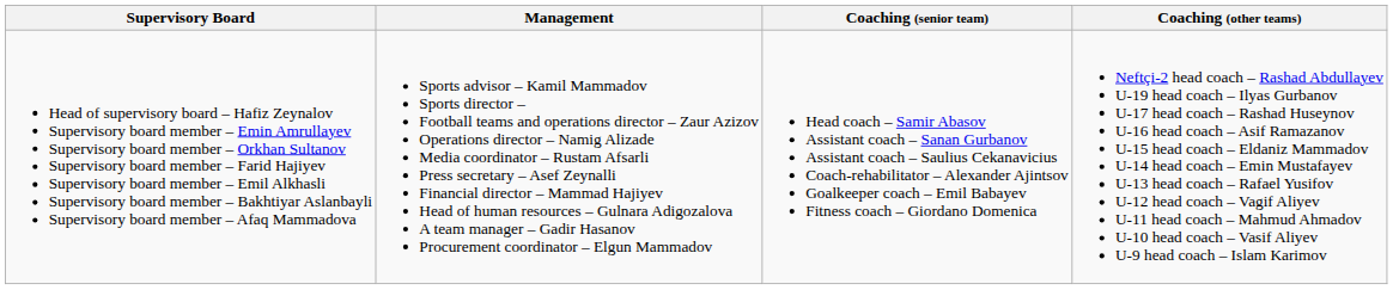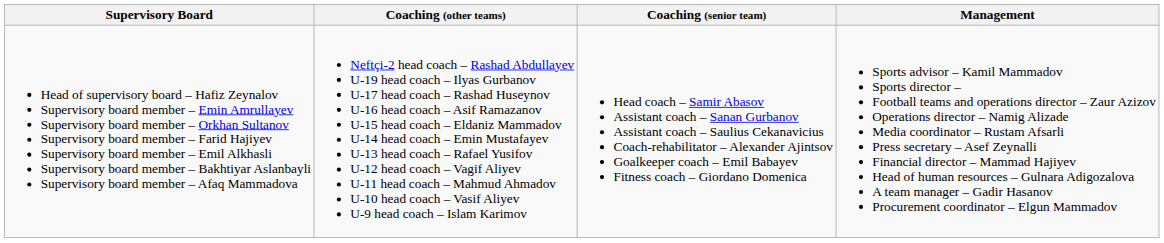columns swapped: Management <-> Coaching (other teams)
